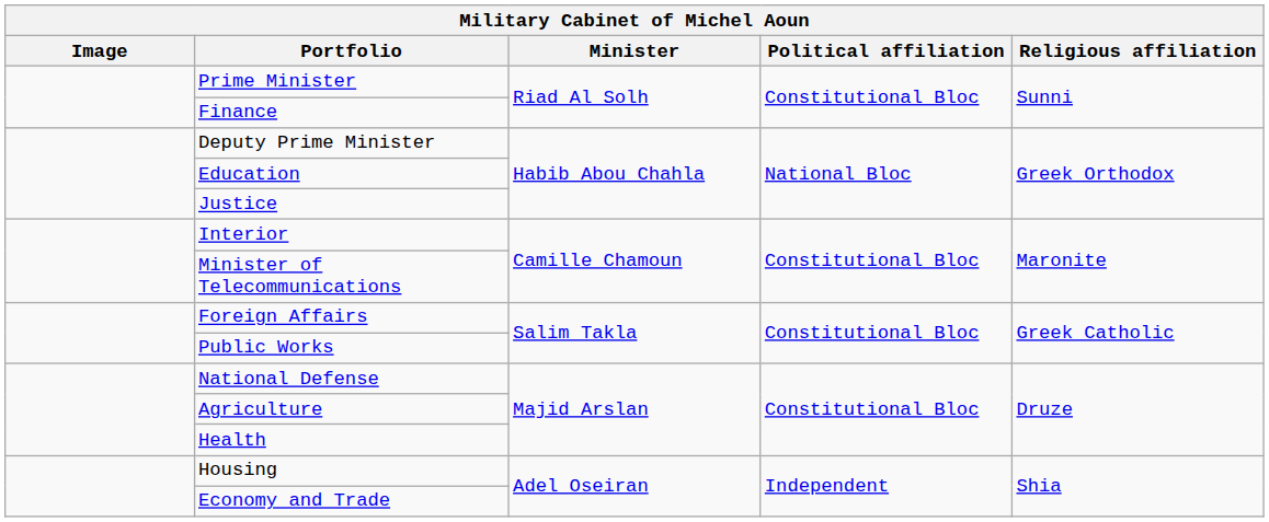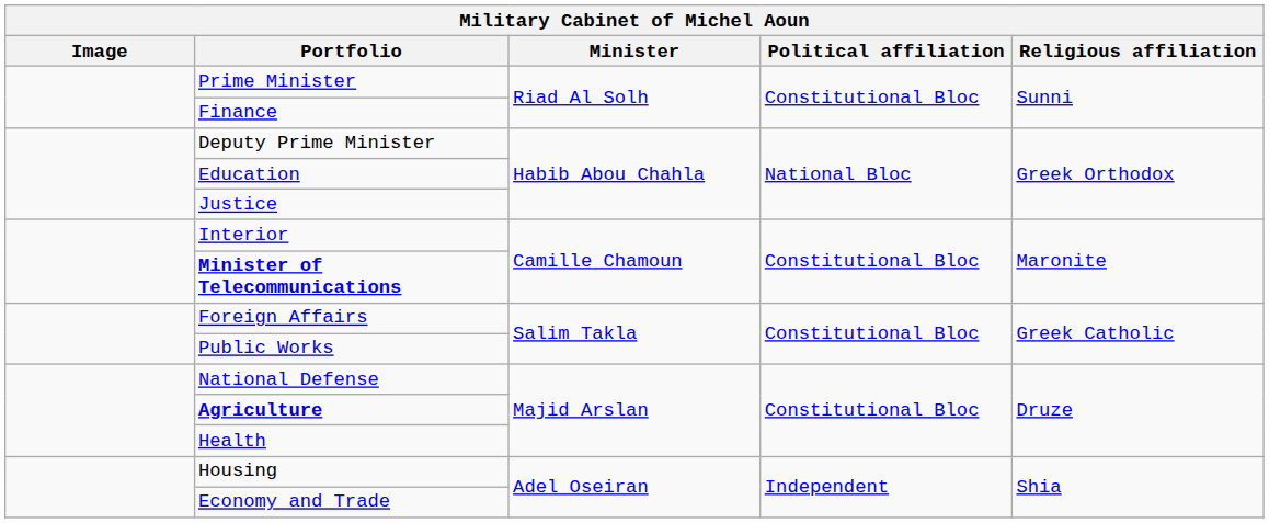Minister of Telecommunications | Portfolio: normal -> bold
Agriculture | Portfolio: normal -> bold
